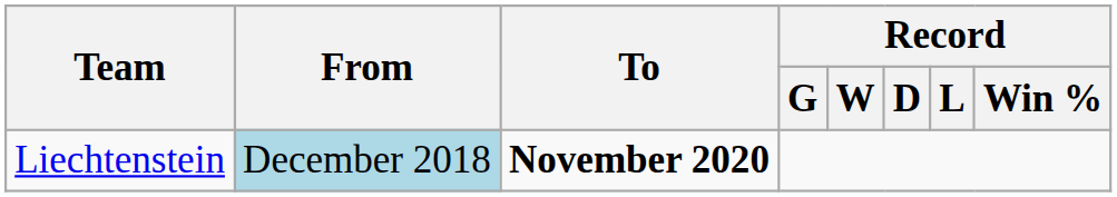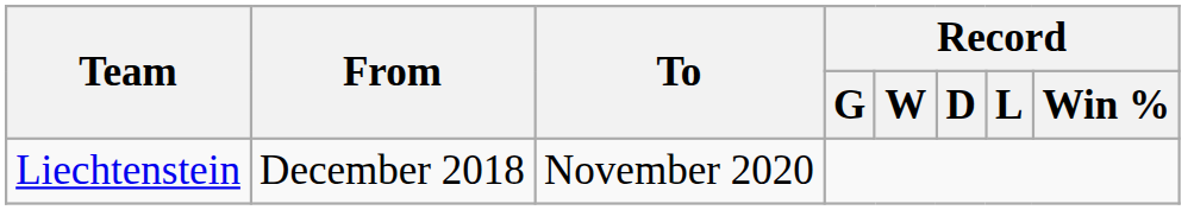Liechtenstein | From: lightblue background -> no background
Liechtenstein | To: bold -> normal
